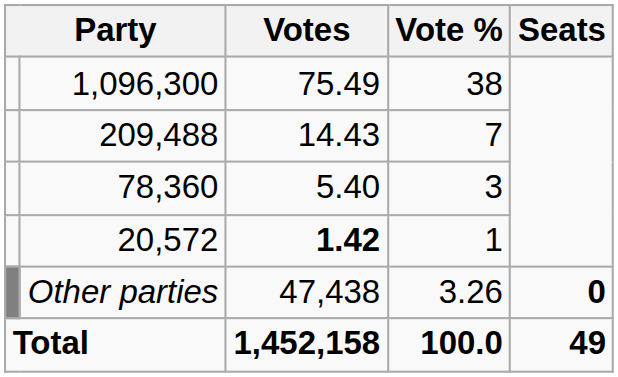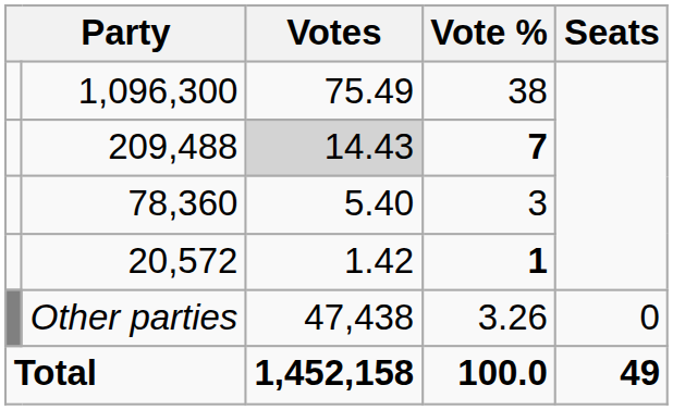209,488 | Votes: no background -> lightgrey background
209,488 | Vote %: normal -> bold
20,572 | Votes: bold -> normal
20,572 | Vote %: normal -> bold
Other parties | Seats: bold -> normal
